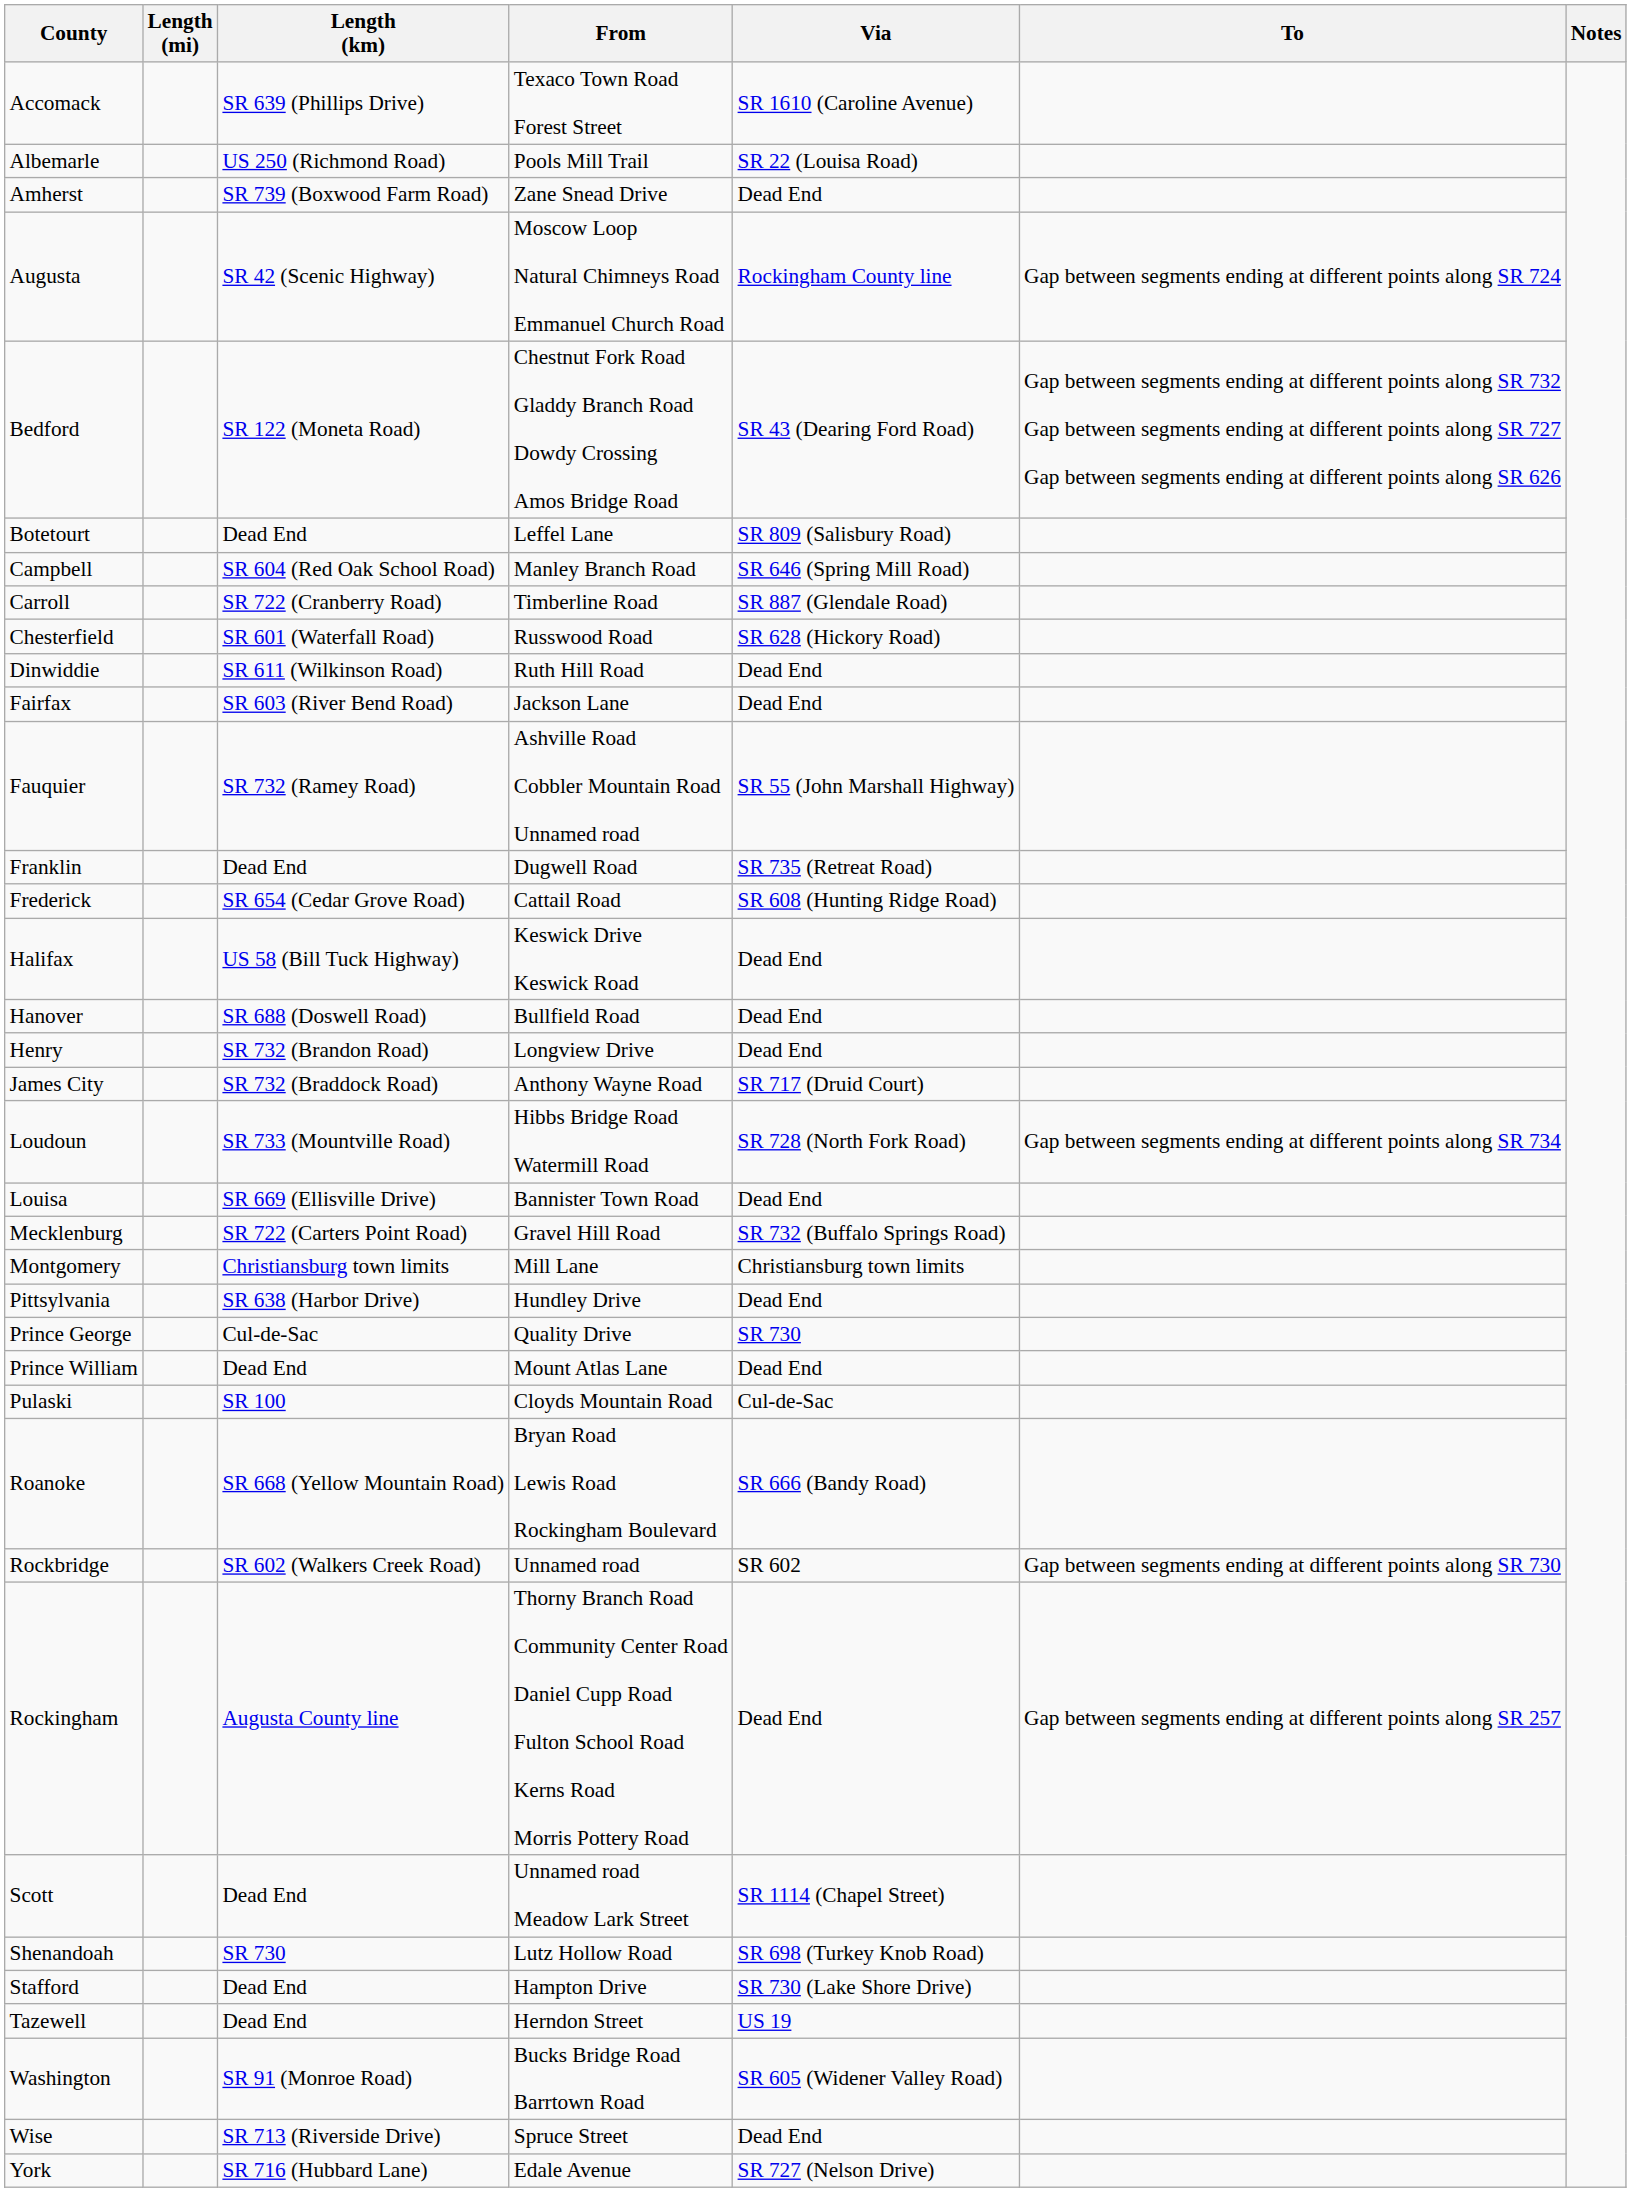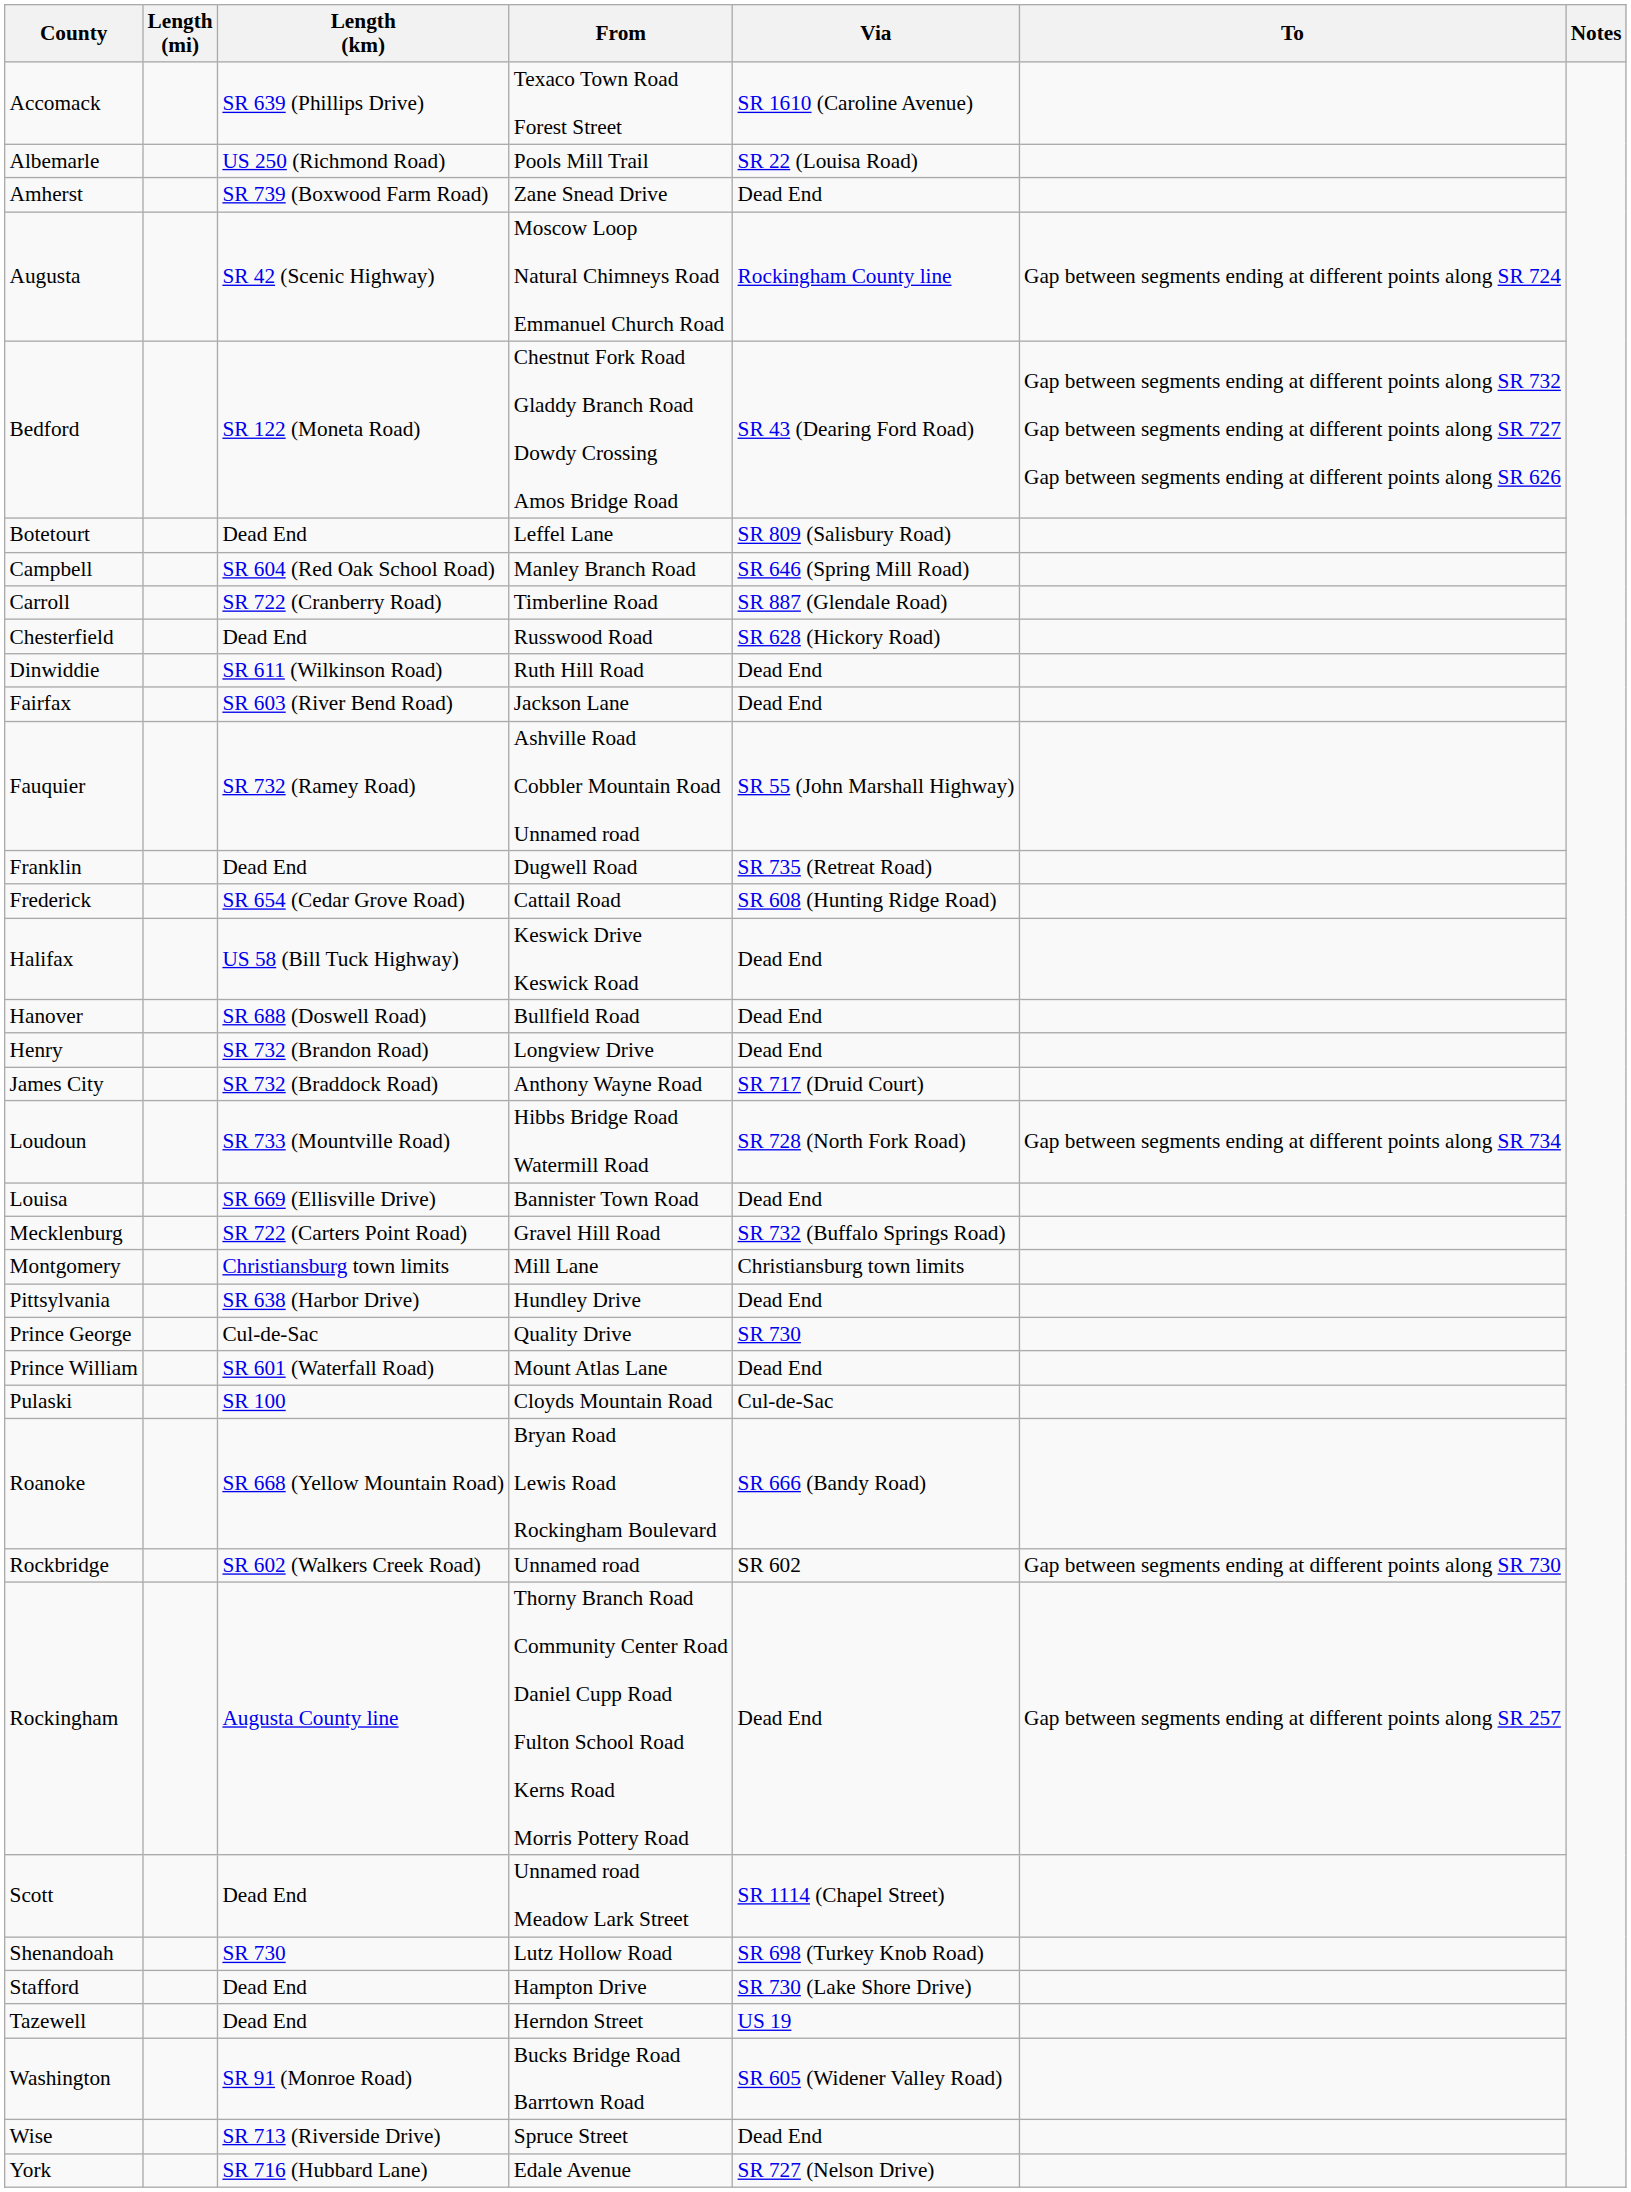Chesterfield | Length (km): SR 601 (Waterfall Road) -> Dead End
Prince William | Length (km): Dead End -> SR 601 (Waterfall Road)
